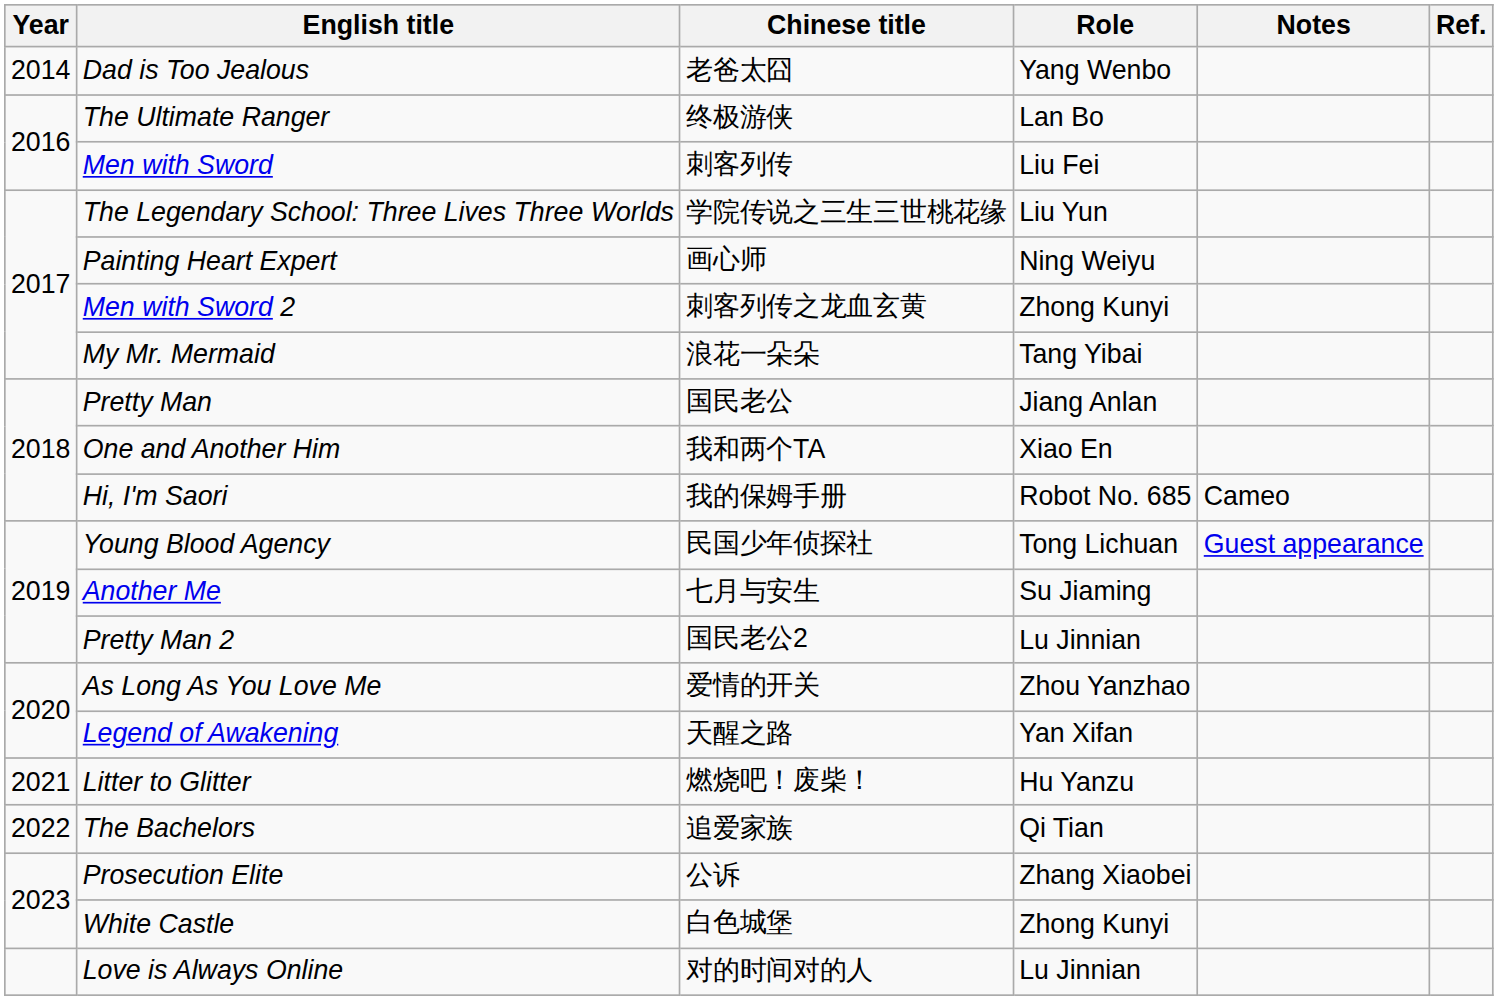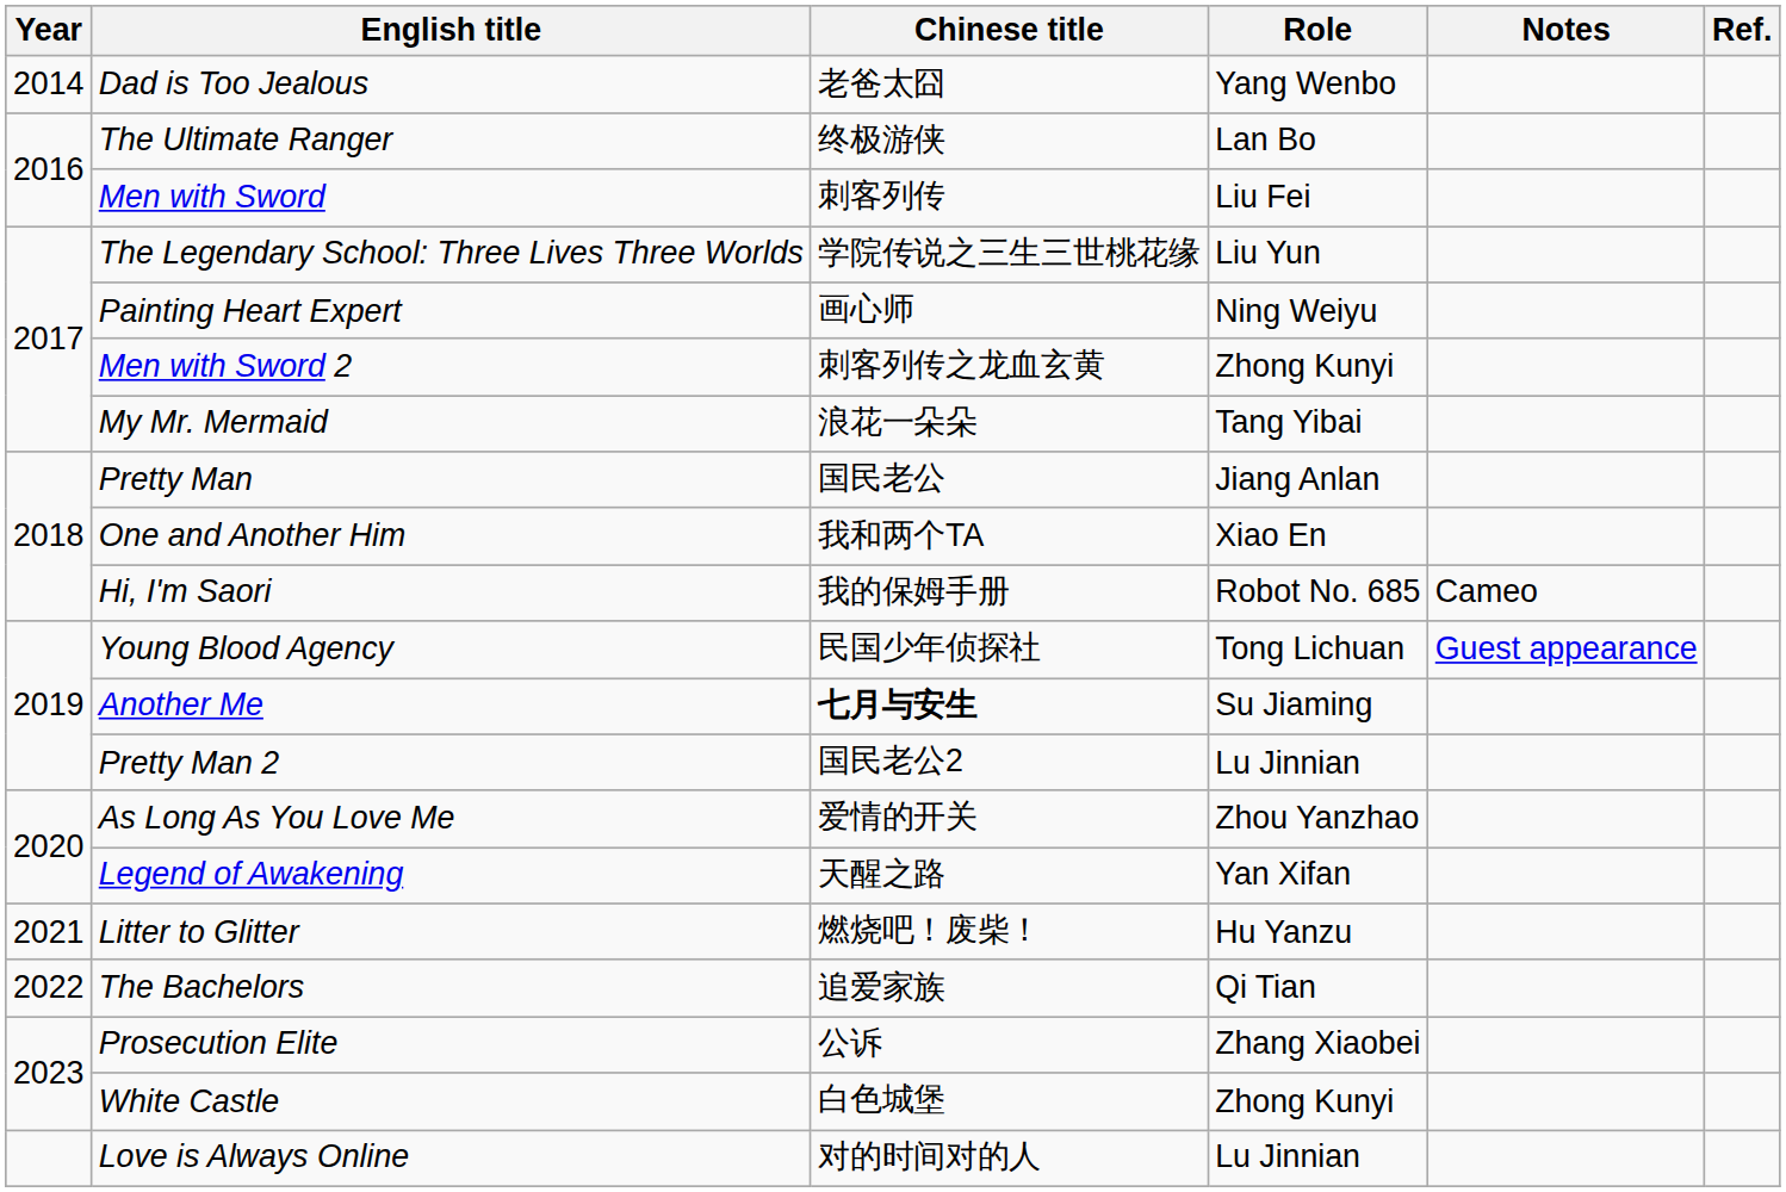Another Me | Chinese title: normal -> bold
